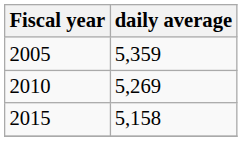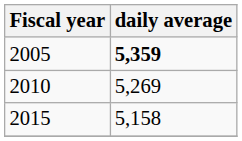2005 | daily average: normal -> bold
